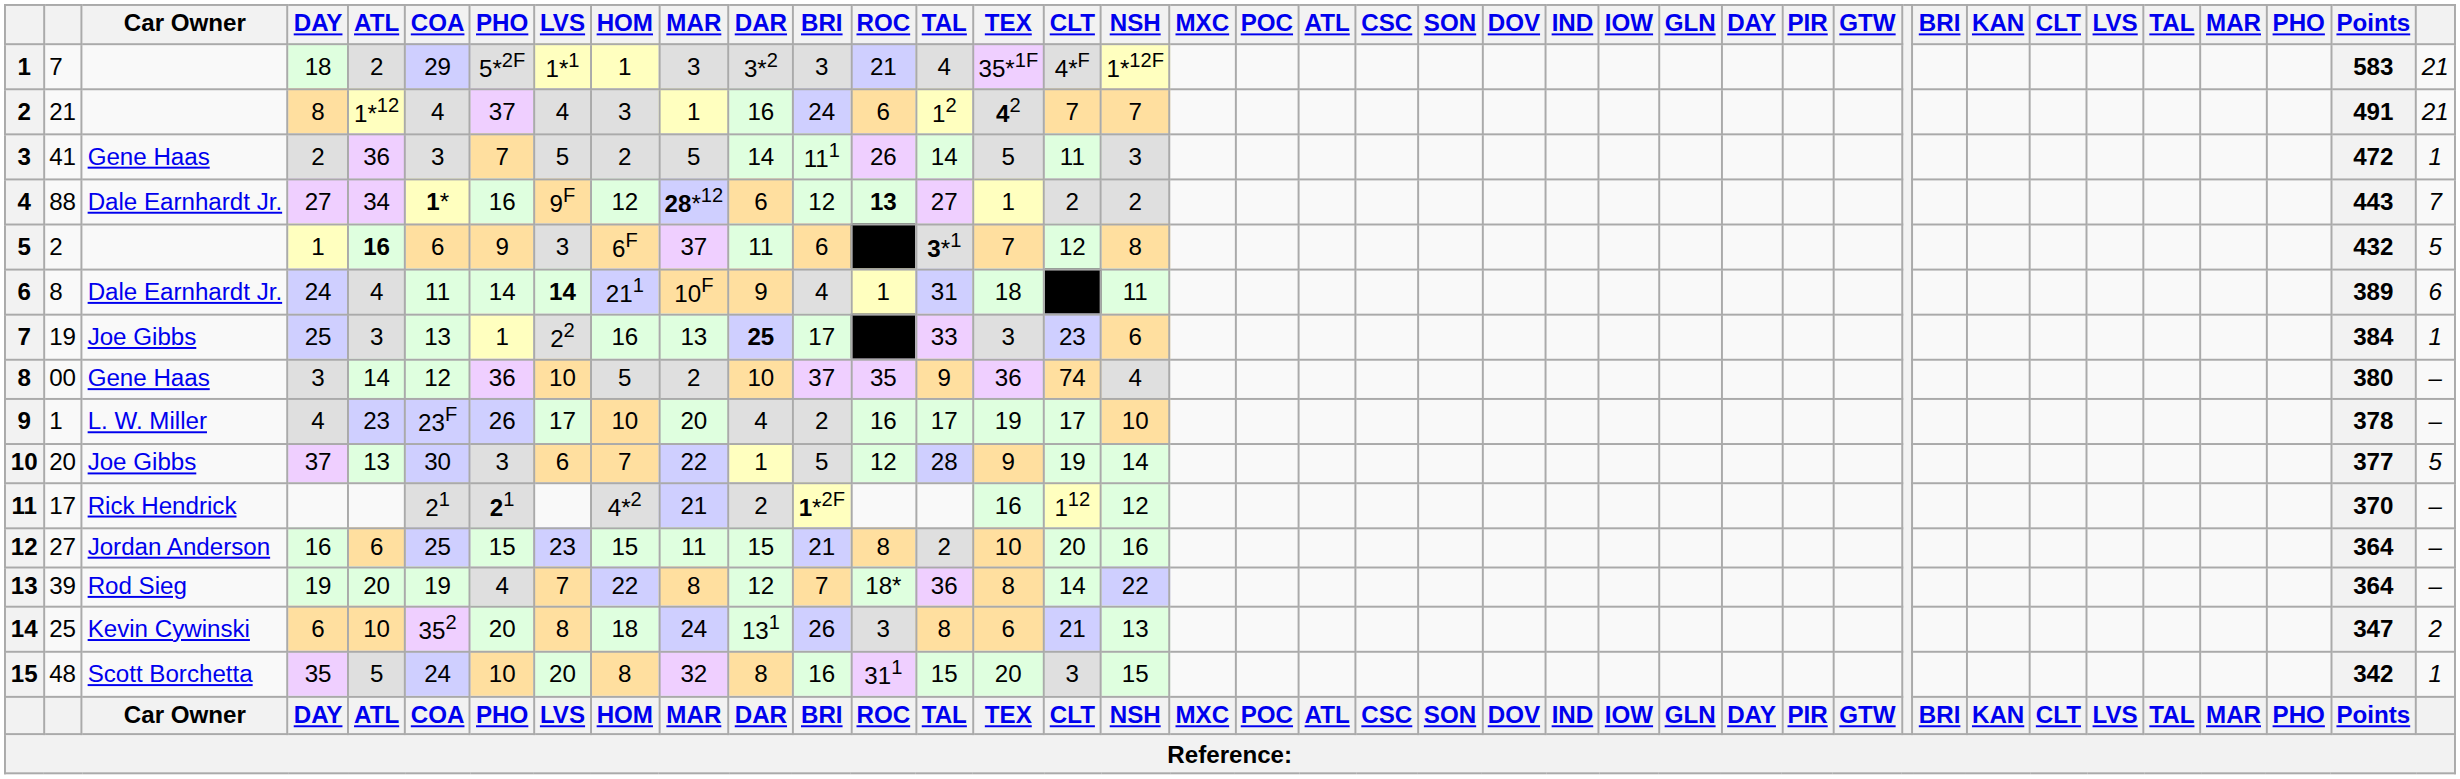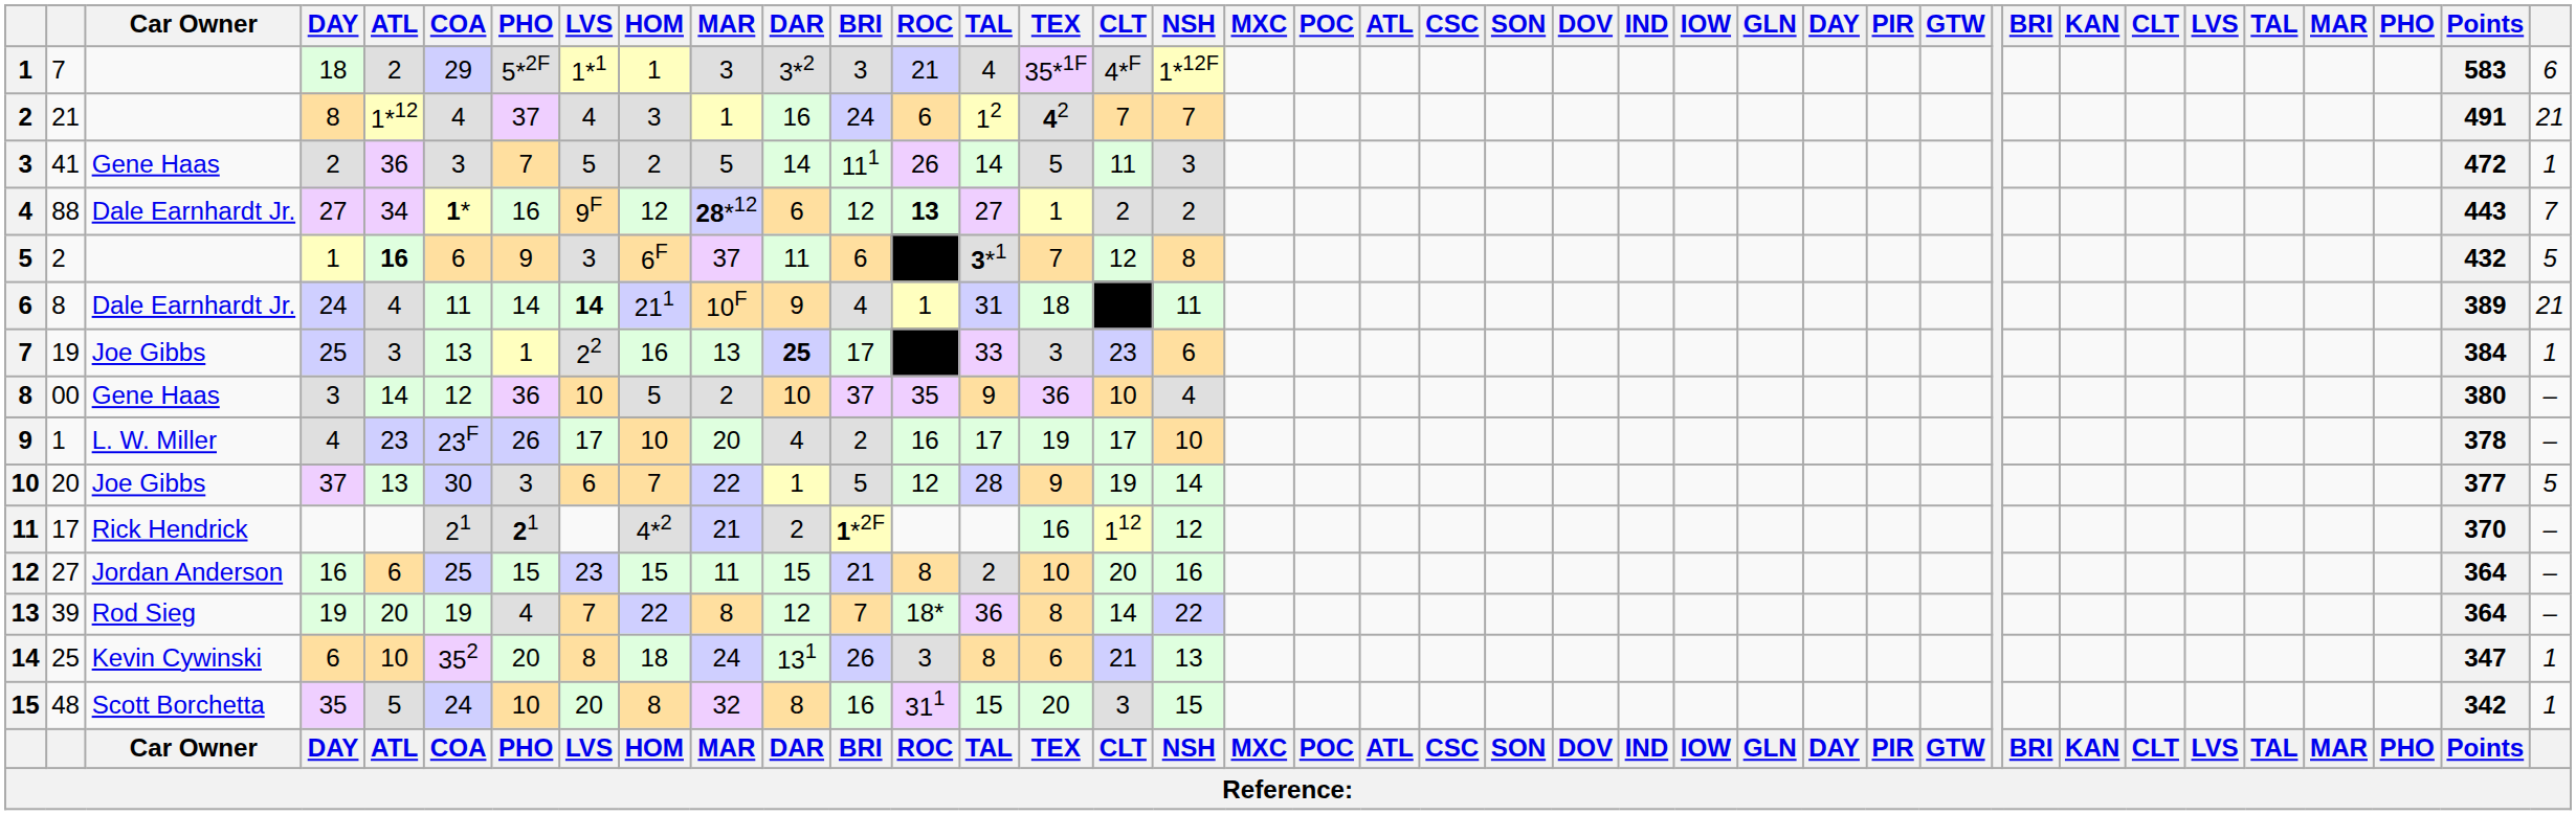row 2 | column 39: 21 -> 6
row 7 | column 39: 6 -> 21
row 9 | column 16: 74 -> 10
row 15 | column 39: 2 -> 1
